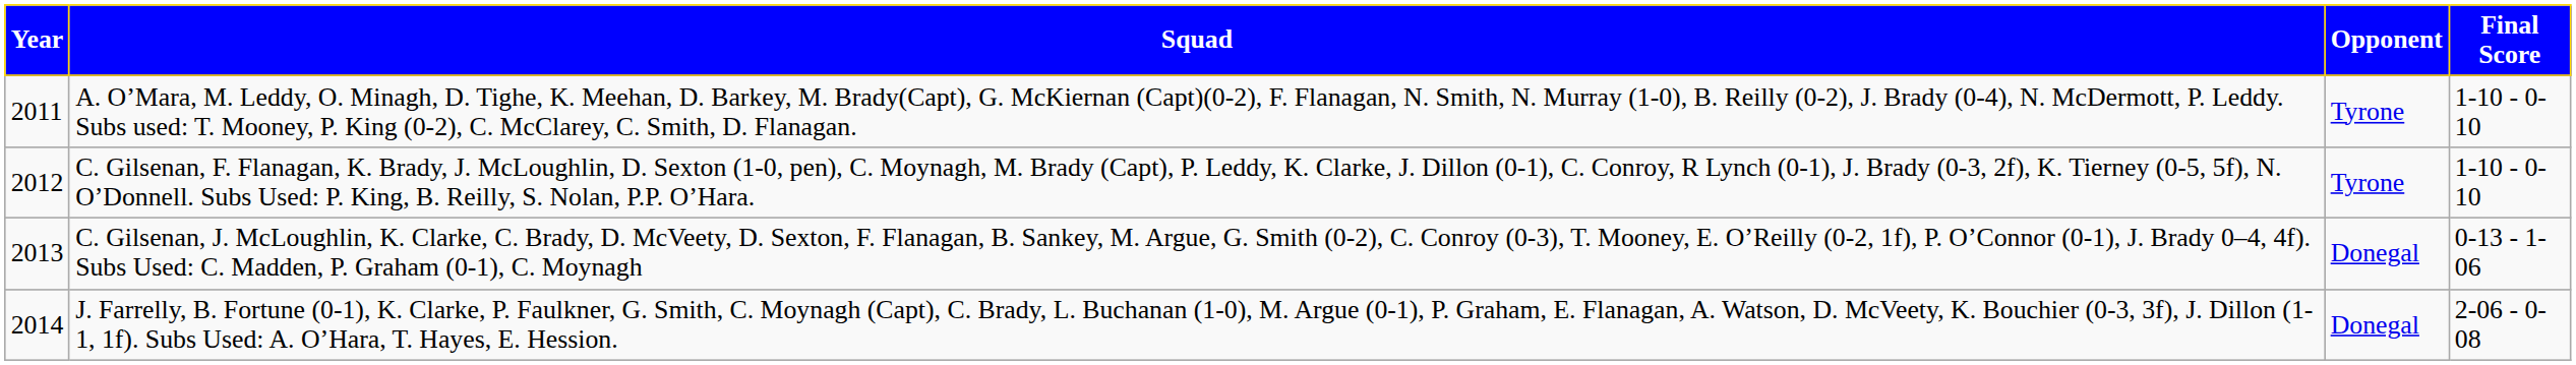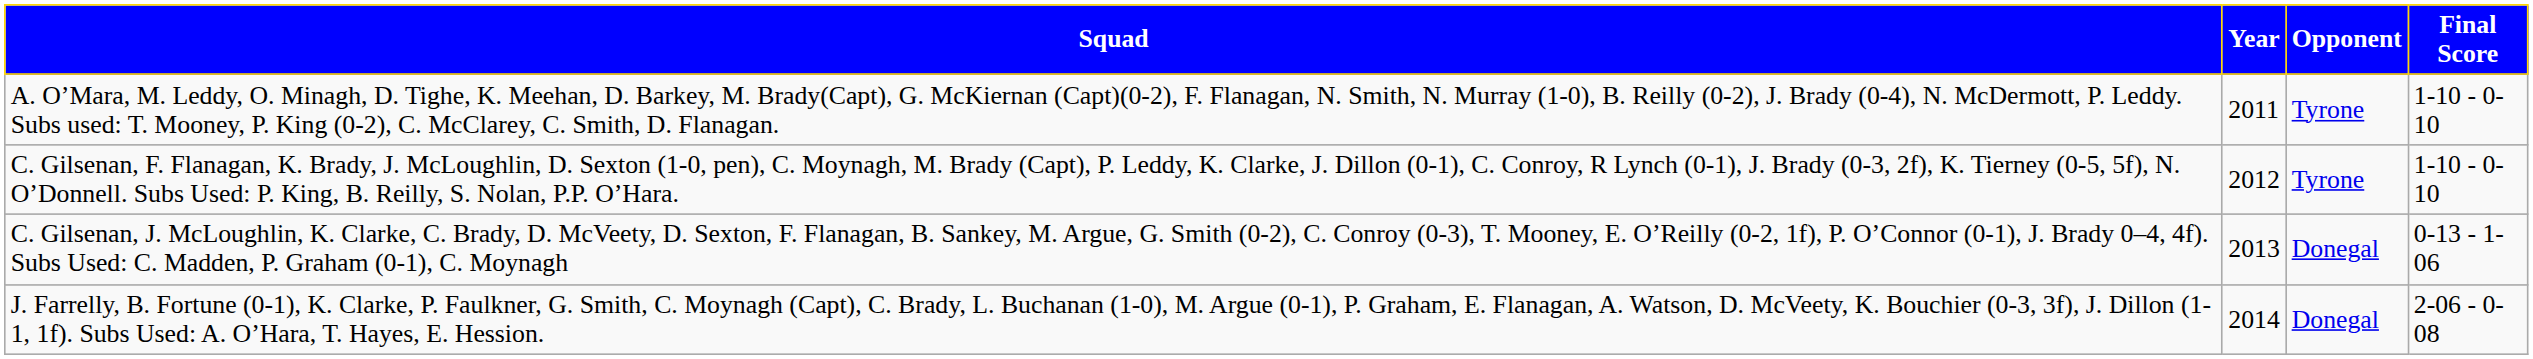columns swapped: Year <-> Squad
